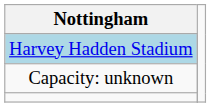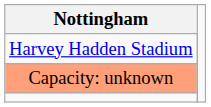Harvey Hadden Stadium | column 1: lightblue background -> no background
Capacity: unknown | column 1: no background -> lightsalmon background
